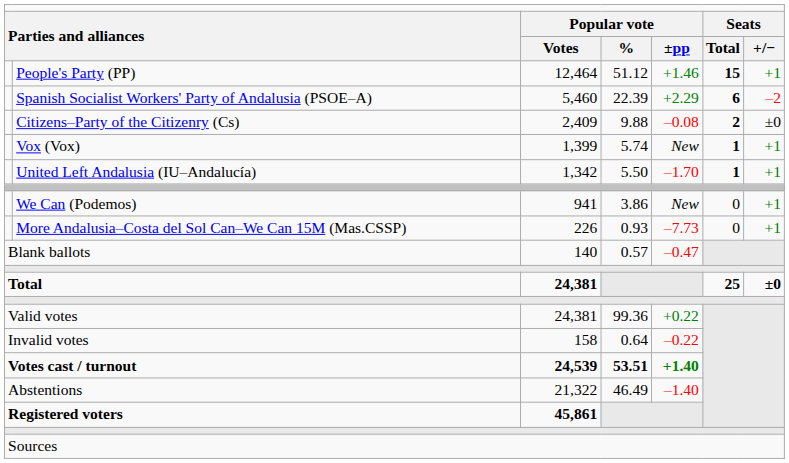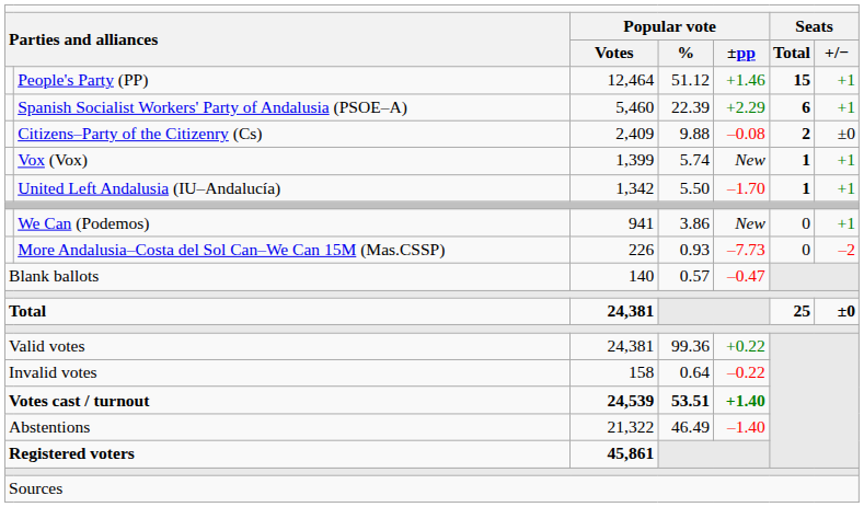Spanish Socialist Workers' Party of Andalusia (PSOE–A) | column 7: –2 -> +1
More Andalusia–Costa del Sol Can–We Can 15M (Mas.CSSP) | column 7: +1 -> –2
